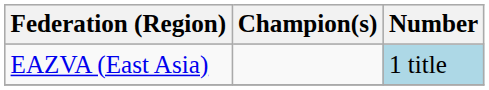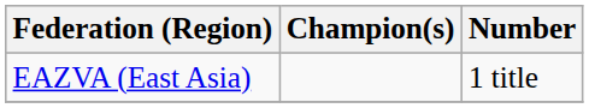EAZVA (East Asia) | Number: lightblue background -> no background
